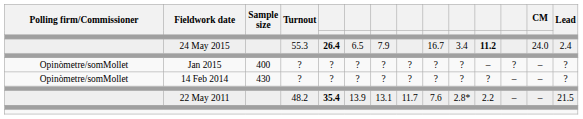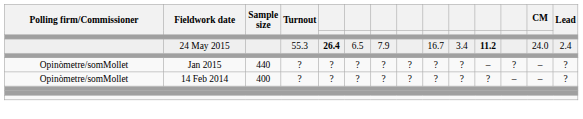Jan 2015 | Sample size: 400 -> 440
14 Feb 2014 | Sample size: 430 -> 400
- row: 22 May 2011 | 48.2 | 35.4 | 13.9 | 13.1 | 11.7 | 7.6 | 2.8* | 2.2 | – | – | 21.5
